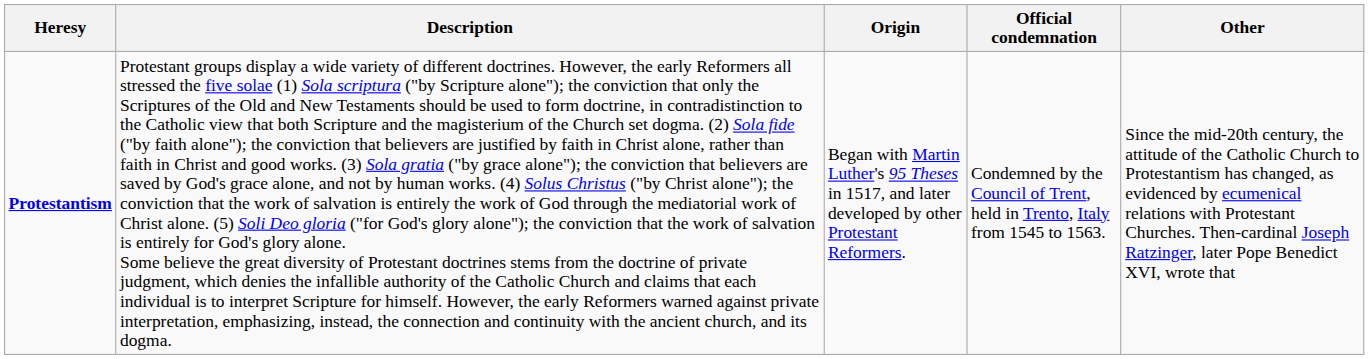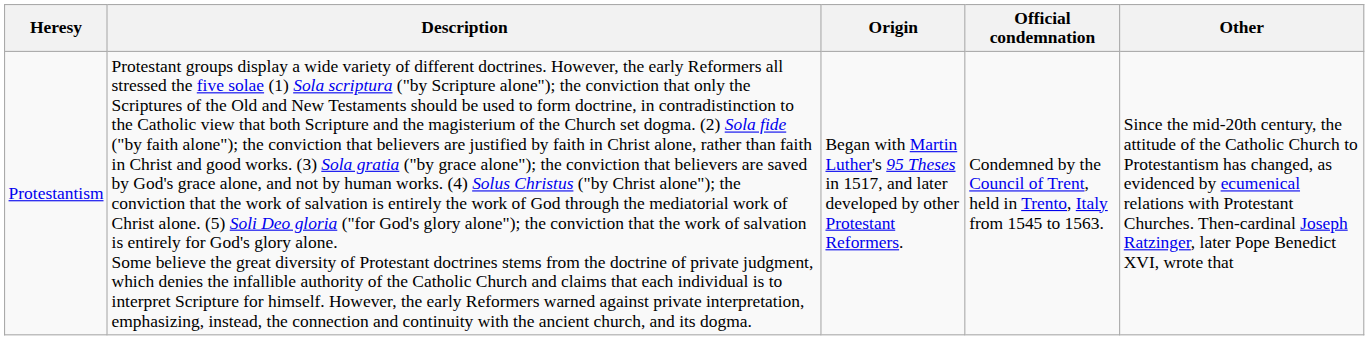row 2 | Heresy: bold -> normal
